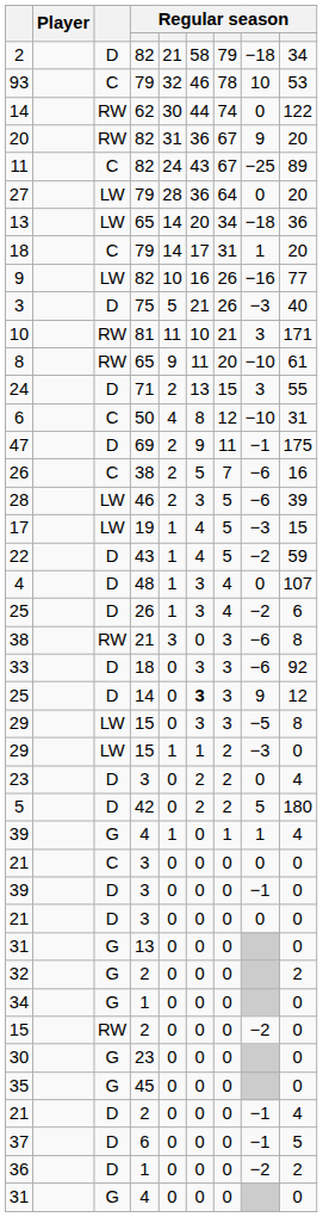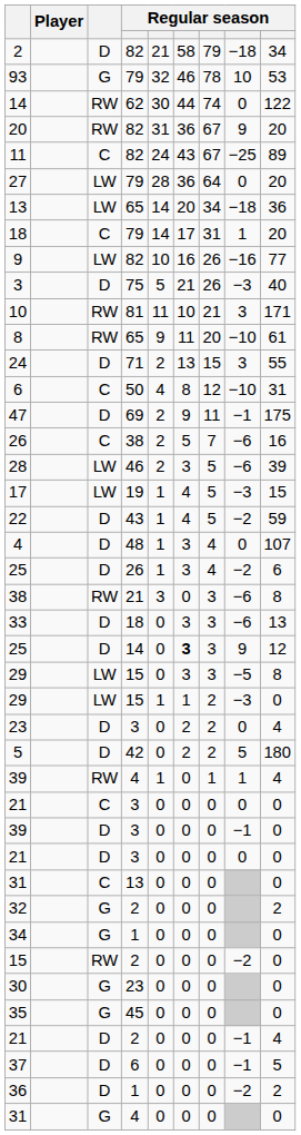93 | column 3: C -> G
33 | column 9: 92 -> 13
39 / 4 | column 3: G -> RW
31 / 13 | column 3: G -> C
